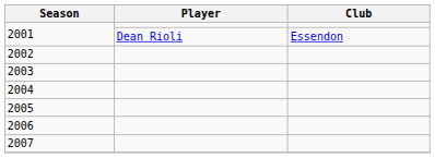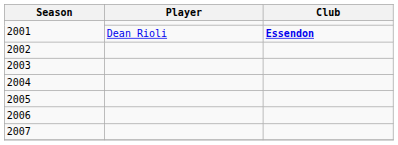2001 / Dean Rioli | Club: normal -> bold
